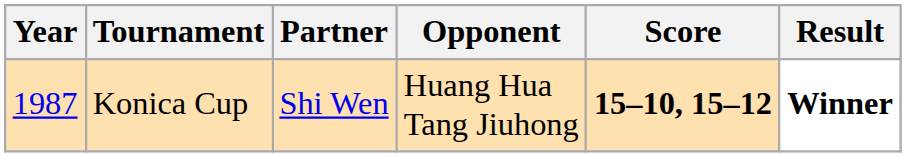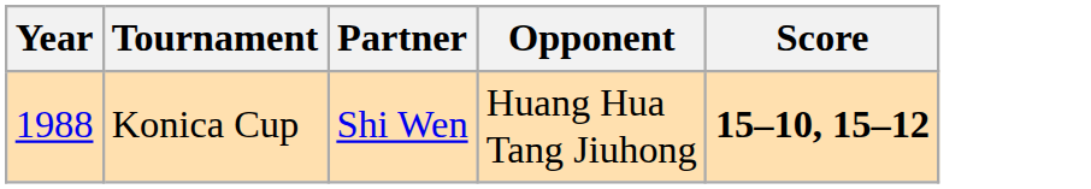- column: Result | Winner
Konica Cup | Year: 1987 -> 1988
